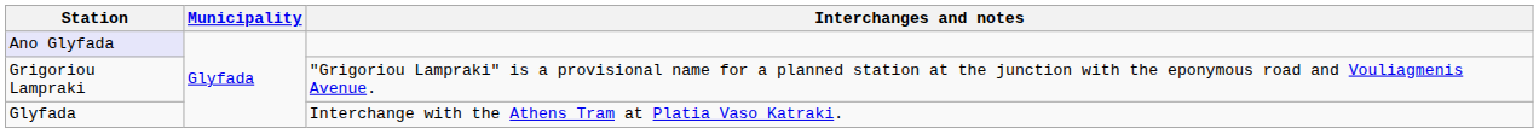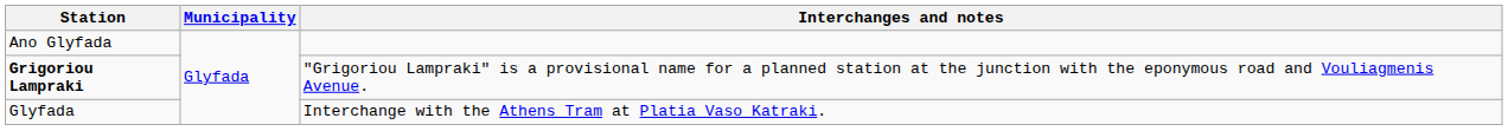Ano Glyfada | Station: lavender background -> no background
Grigoriou Lampraki | Station: normal -> bold
